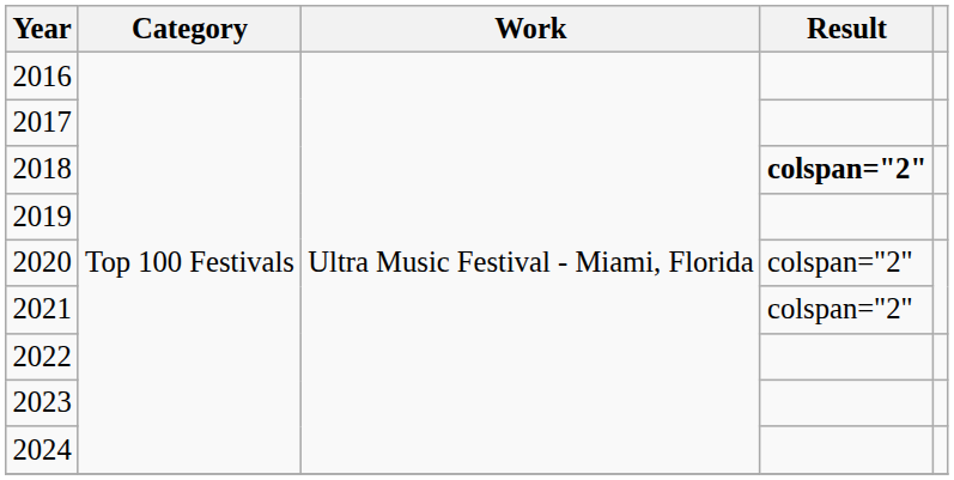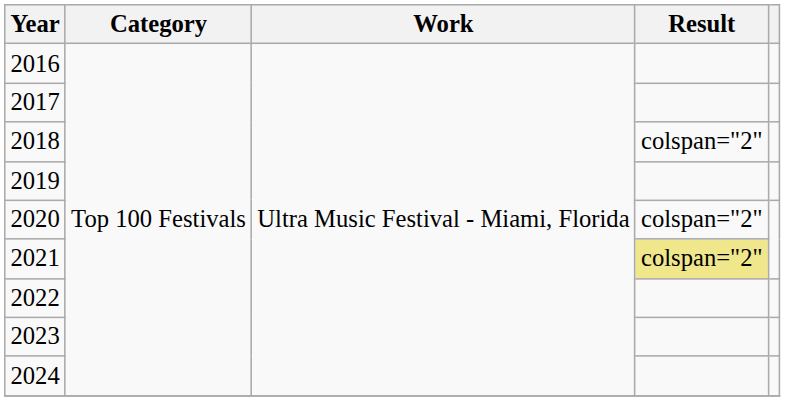2018 | Result: bold -> normal
2021 | Result: no background -> khaki background
